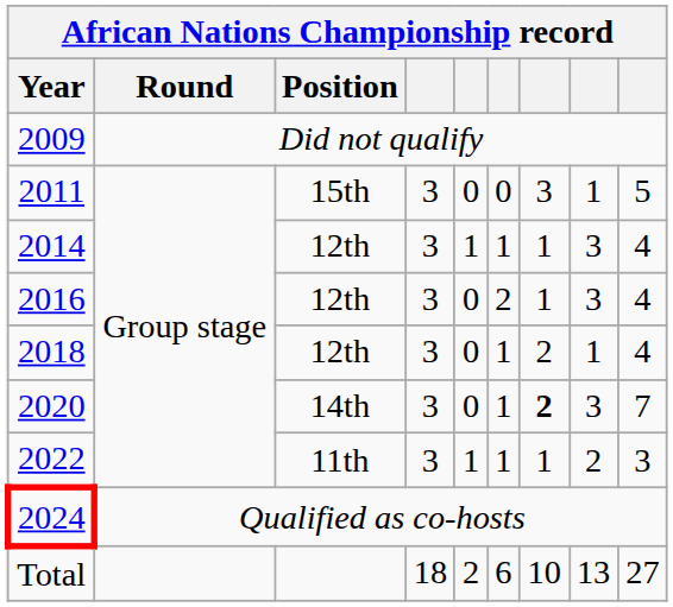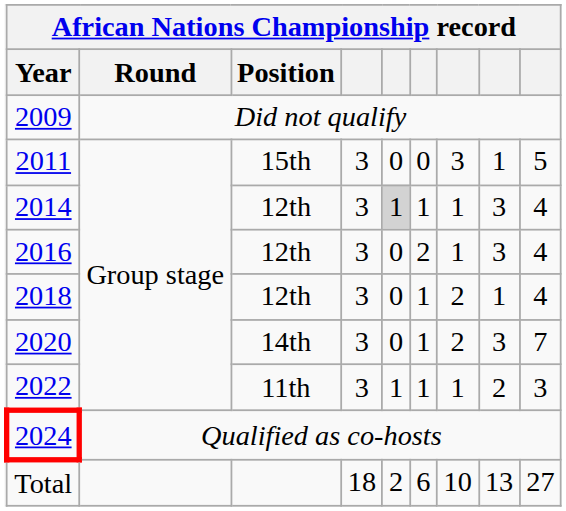2014 | column 5: no background -> lightgrey background
2020 | column 7: bold -> normal
